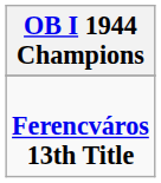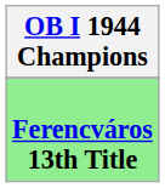row 2 | column 1: no background -> lightgreen background
